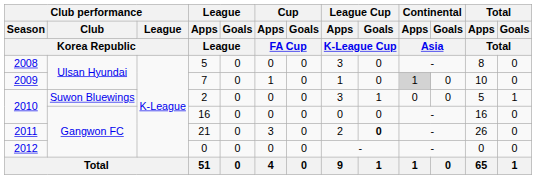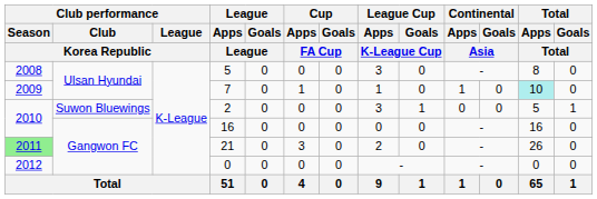7 | Continental / Apps / Asia: lightgrey background -> no background
7 | Total / Apps / Total: no background -> paleturquoise background
21 | Club performance / Season / Korea Republic: no background -> lightgreen background
21 | League Cup / Goals / K-League Cup: bold -> normal
